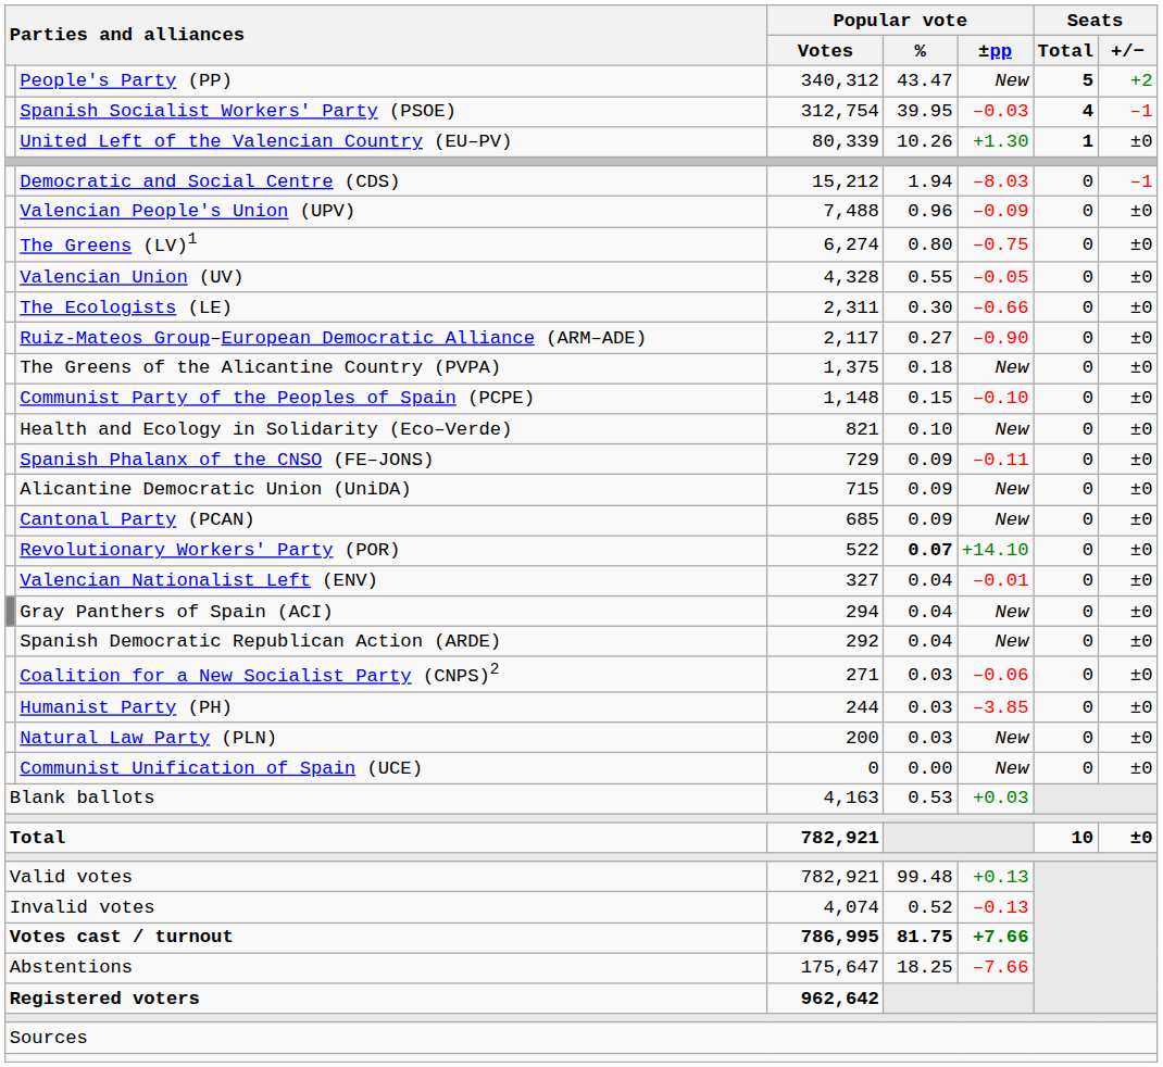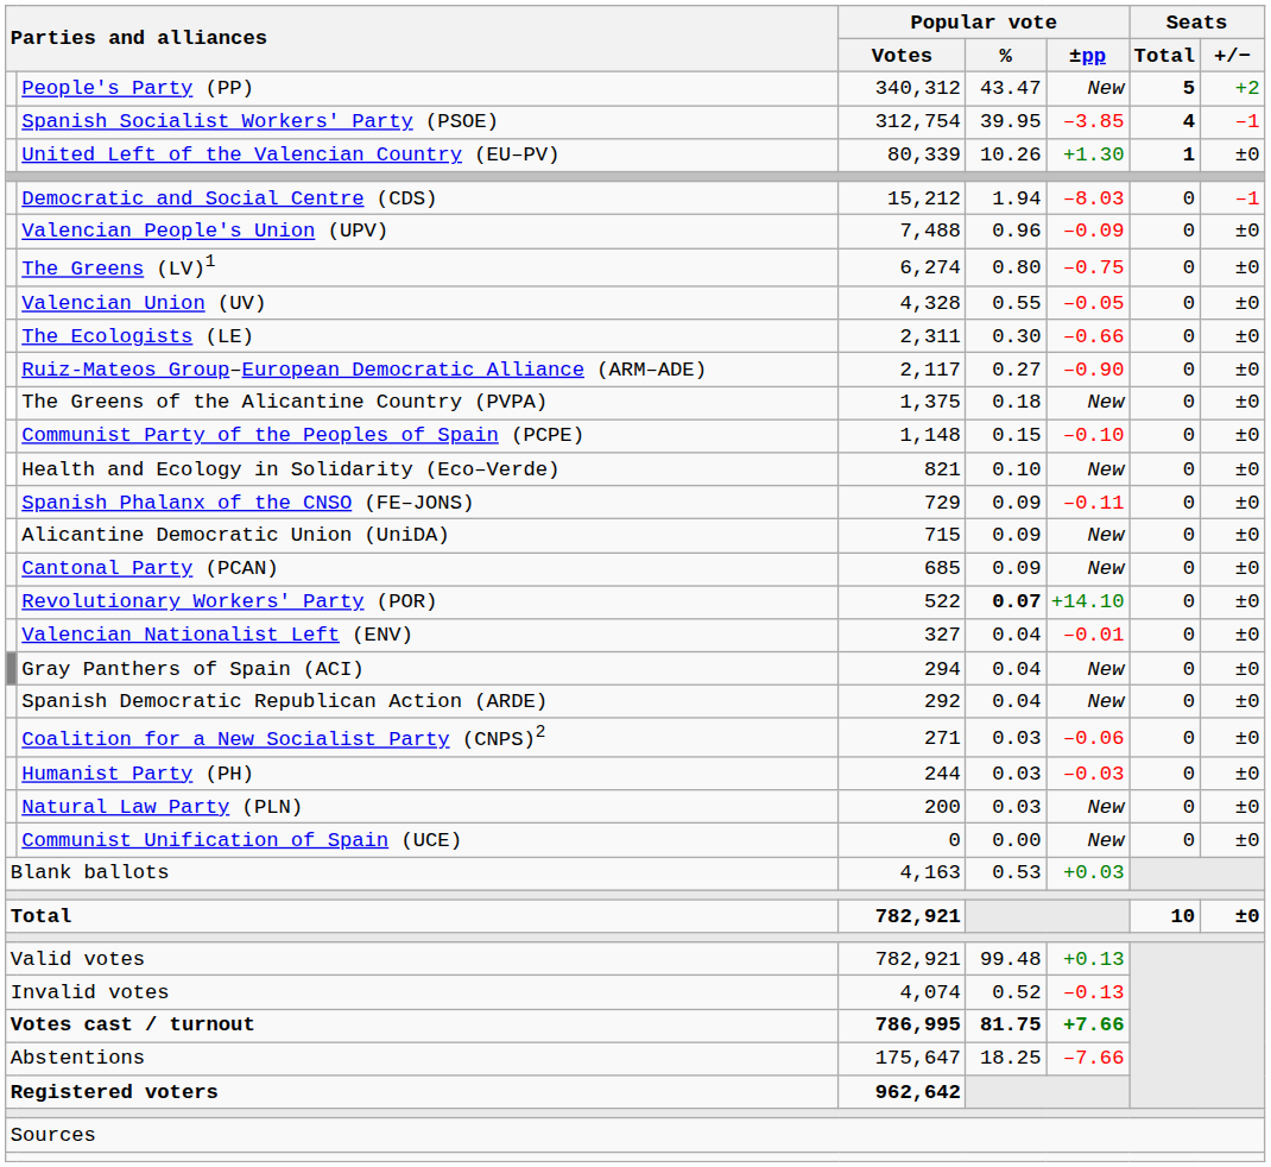Spanish Socialist Workers' Party (PSOE) | Popular vote / ±pp: –0.03 -> –3.85
Humanist Party (PH) | Popular vote / ±pp: –3.85 -> –0.03
